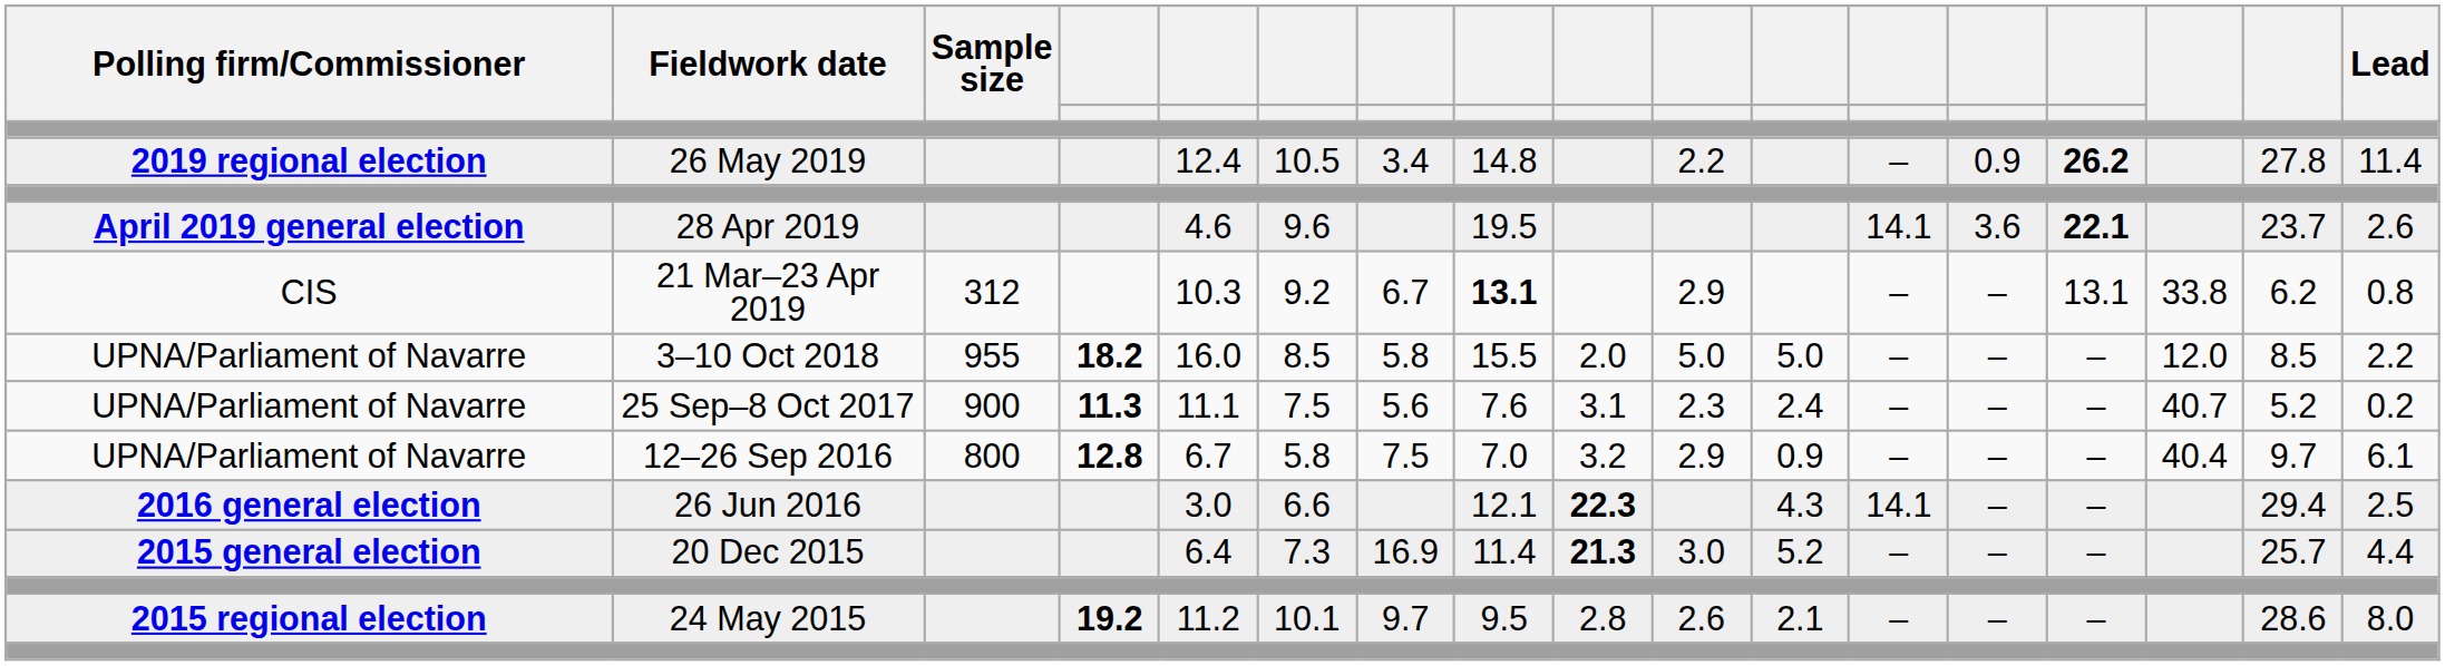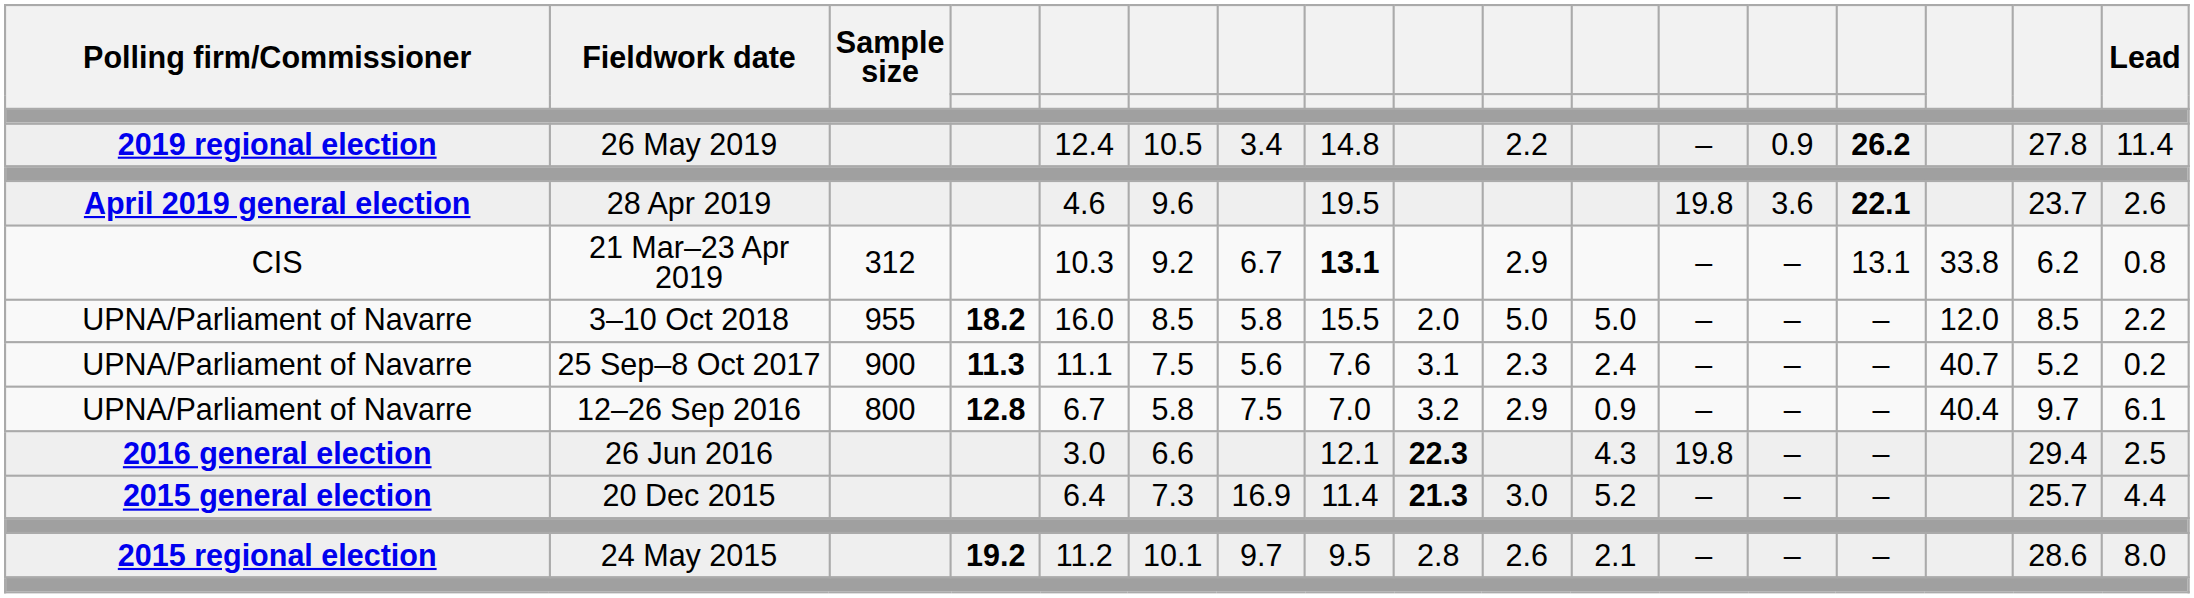28 Apr 2019 | column 12: 14.1 -> 19.8
26 Jun 2016 | column 12: 14.1 -> 19.8
